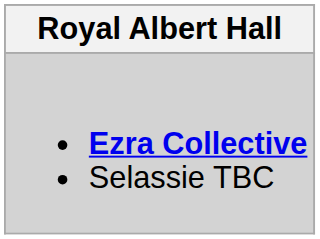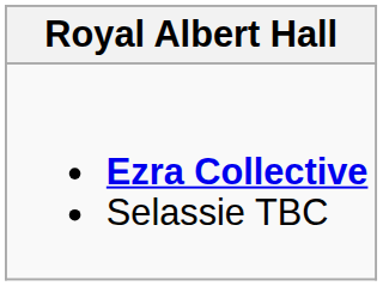row 2 | column 1: lightgrey background -> no background
